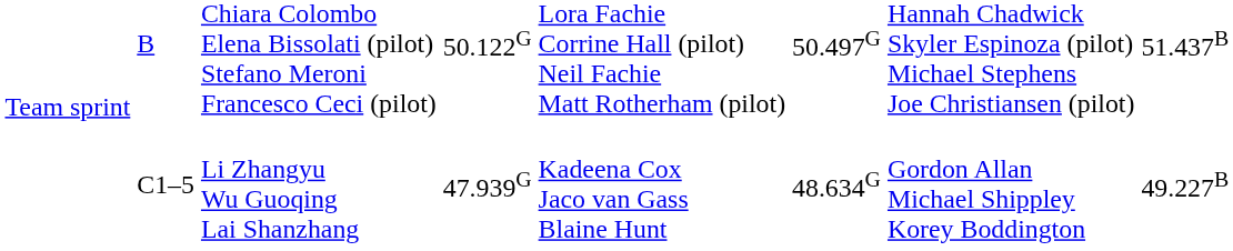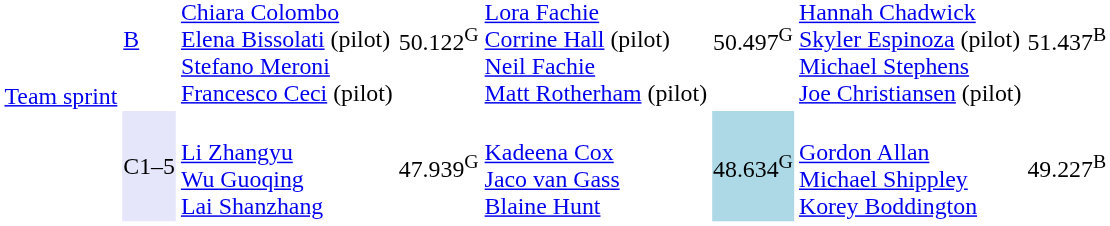Team sprint / Li Zhangyu Wu Guoqing Lai Shanzhang | column 2: no background -> lavender background
Team sprint / Li Zhangyu Wu Guoqing Lai Shanzhang | column 6: no background -> lightblue background
